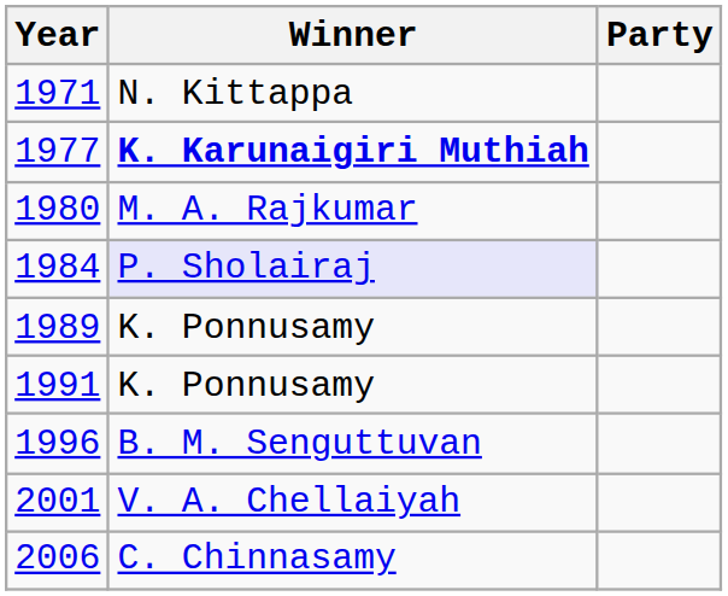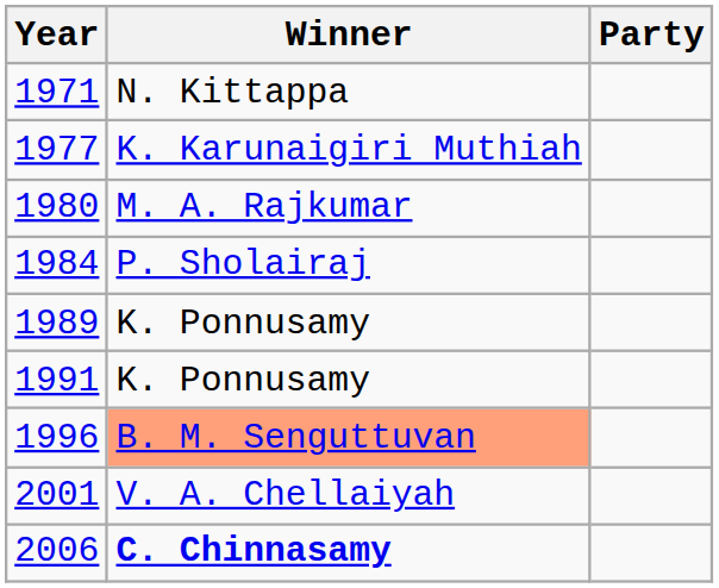1977 | Winner: bold -> normal
1984 | Winner: lavender background -> no background
1996 | Winner: no background -> lightsalmon background
2006 | Winner: normal -> bold
